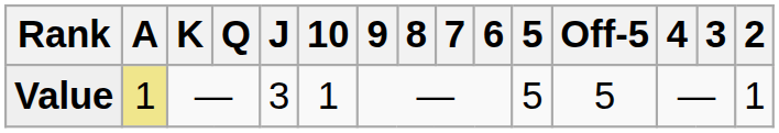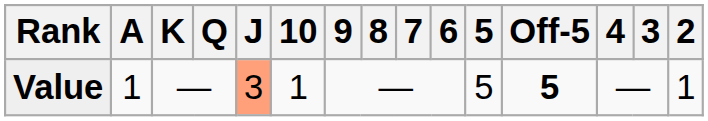Value | A: khaki background -> no background
Value | J: no background -> lightsalmon background
Value | Off-5: normal -> bold
